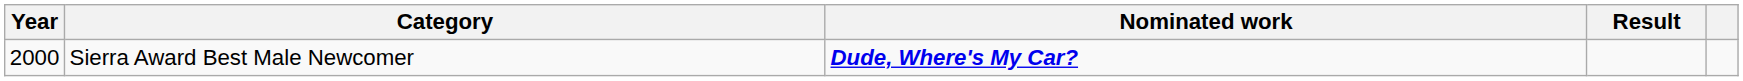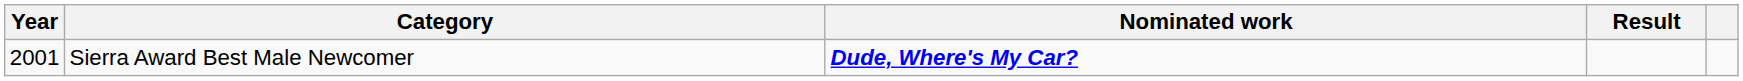Sierra Award Best Male Newcomer | Year: 2000 -> 2001
